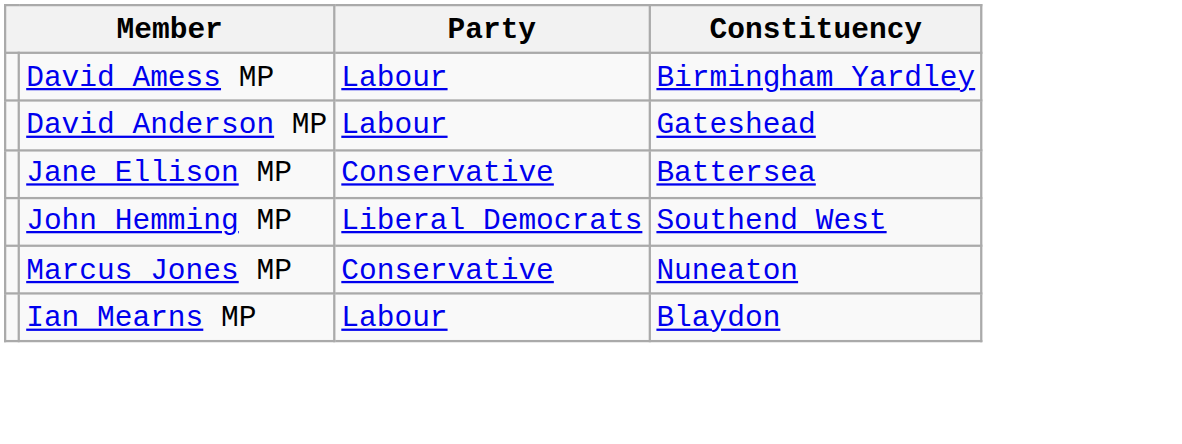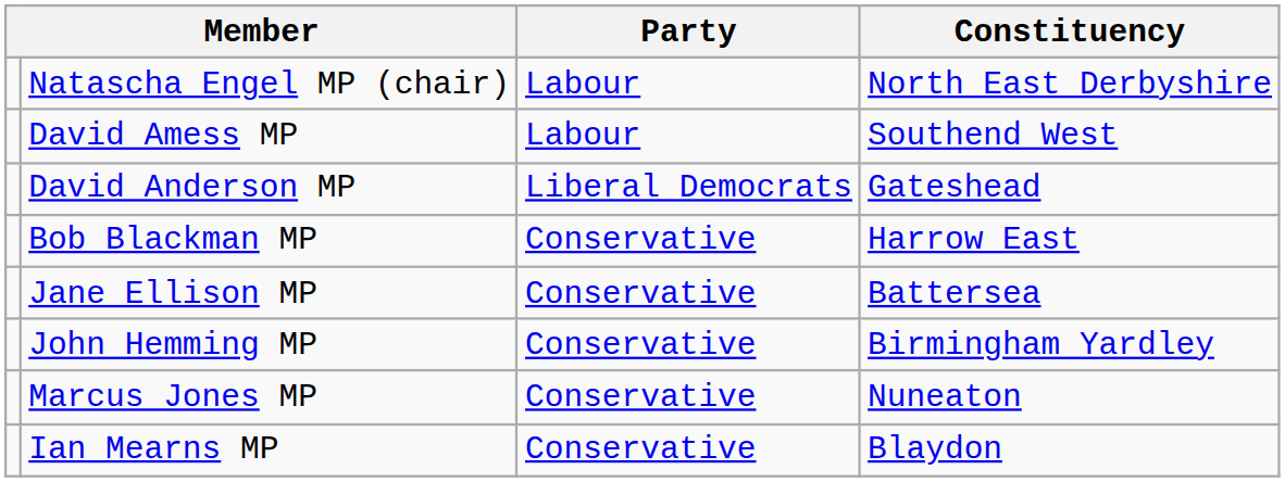+ row: Natascha Engel MP (chair) | Labour | North East Derbyshire
David Amess MP | Constituency: Birmingham Yardley -> Southend West
David Anderson MP | Party: Labour -> Liberal Democrats
+ row: Bob Blackman MP | Conservative | Harrow East
John Hemming MP | Party: Liberal Democrats -> Conservative
John Hemming MP | Constituency: Southend West -> Birmingham Yardley
Ian Mearns MP | Party: Labour -> Conservative
